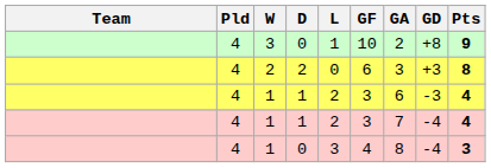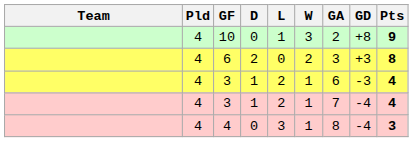columns swapped: W <-> GF
